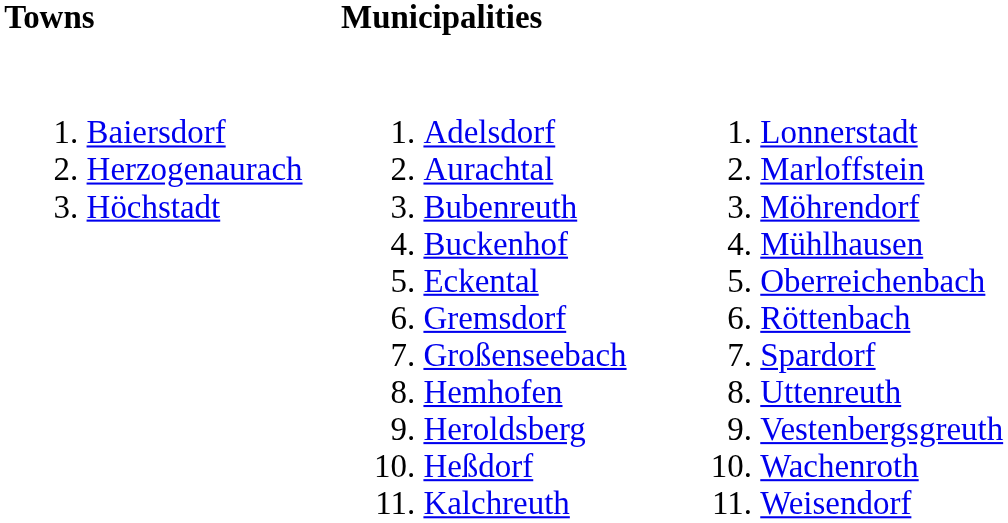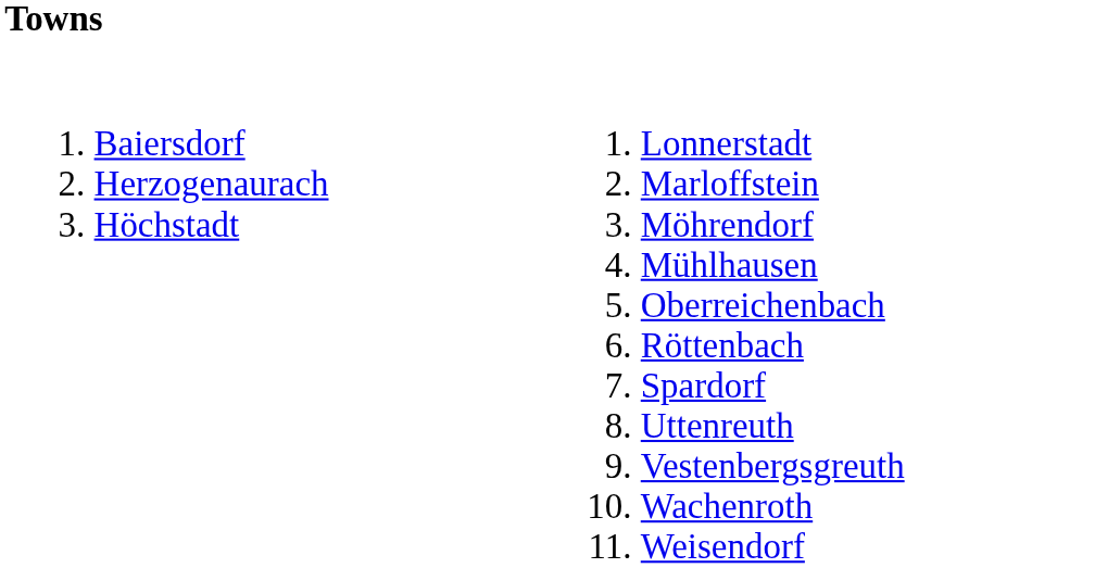- column: Municipalities | Adelsdorf Aurachtal Bubenreuth Buckenhof Eckental Gremsdorf Großenseebach Hemhofen Heroldsberg Heßdorf Kalchreuth
